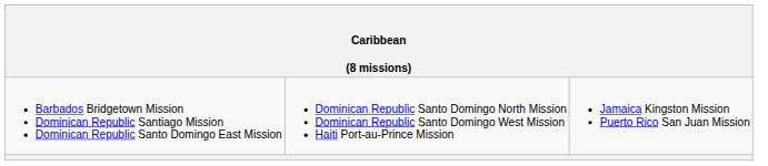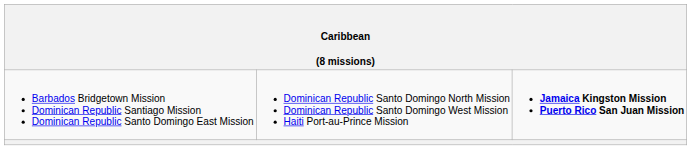row 2 | column 3: normal -> bold
